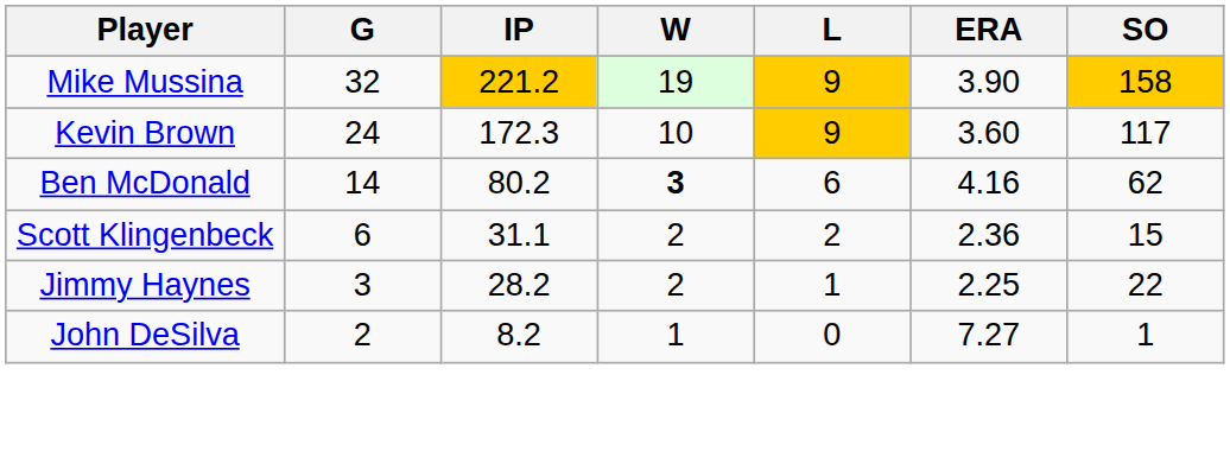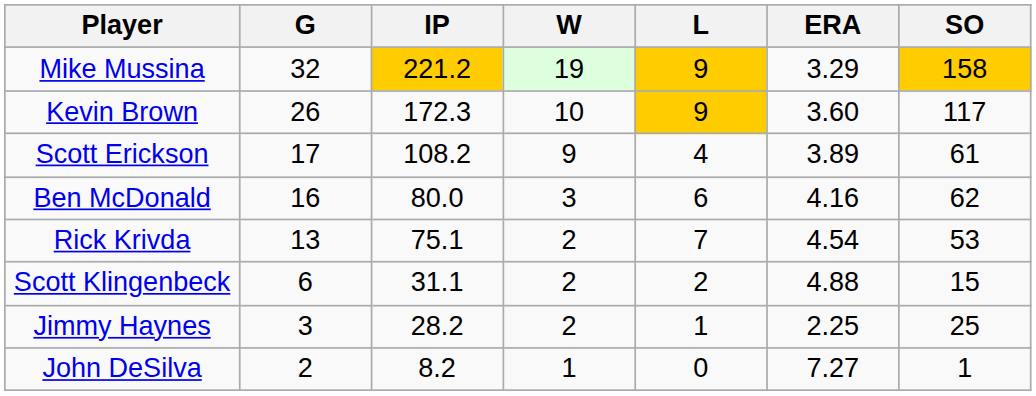Mike Mussina | ERA: 3.90 -> 3.29
Kevin Brown | G: 24 -> 26
+ row: Scott Erickson | 17 | 108.2 | 9 | 4 | 3.89 | 61
Ben McDonald | G: 14 -> 16
Ben McDonald | IP: 80.2 -> 80.0
Ben McDonald | W: bold -> normal
+ row: Rick Krivda | 13 | 75.1 | 2 | 7 | 4.54 | 53
Scott Klingenbeck | ERA: 2.36 -> 4.88
Jimmy Haynes | SO: 22 -> 25
